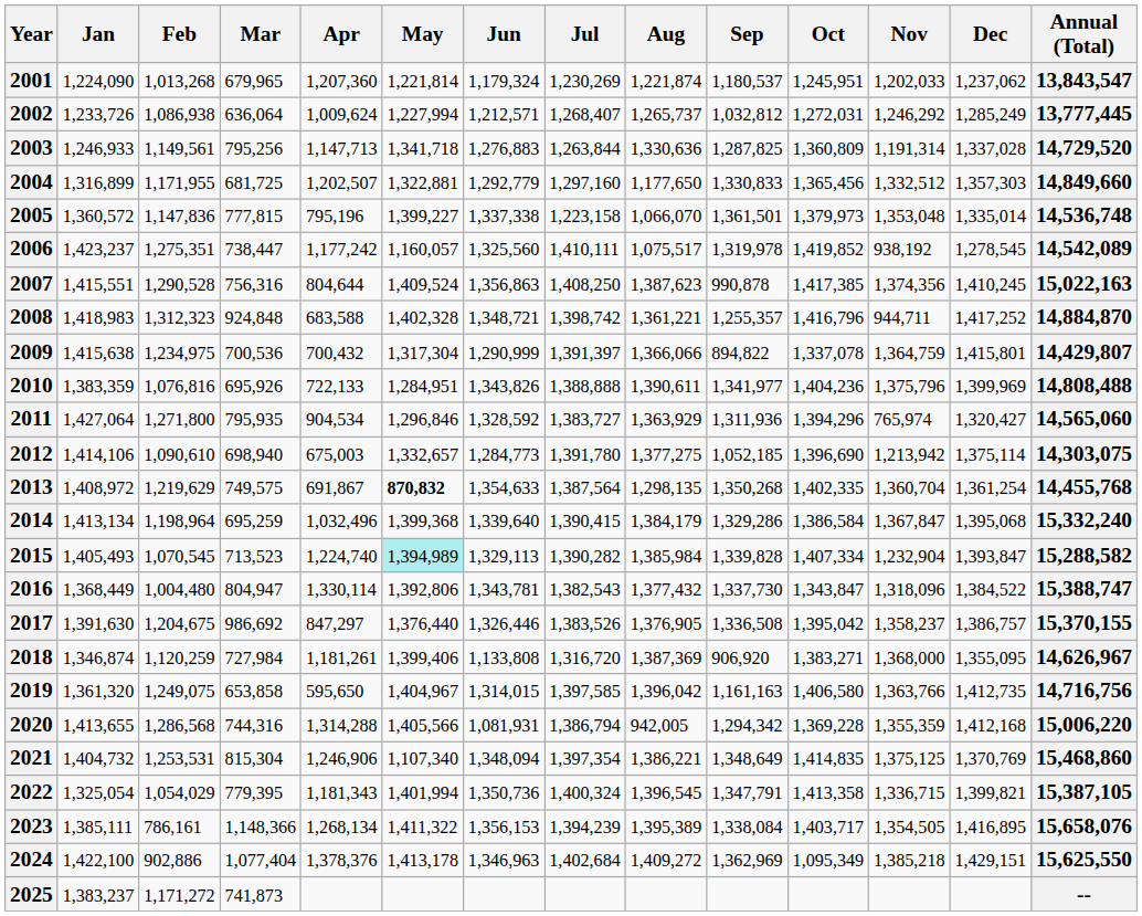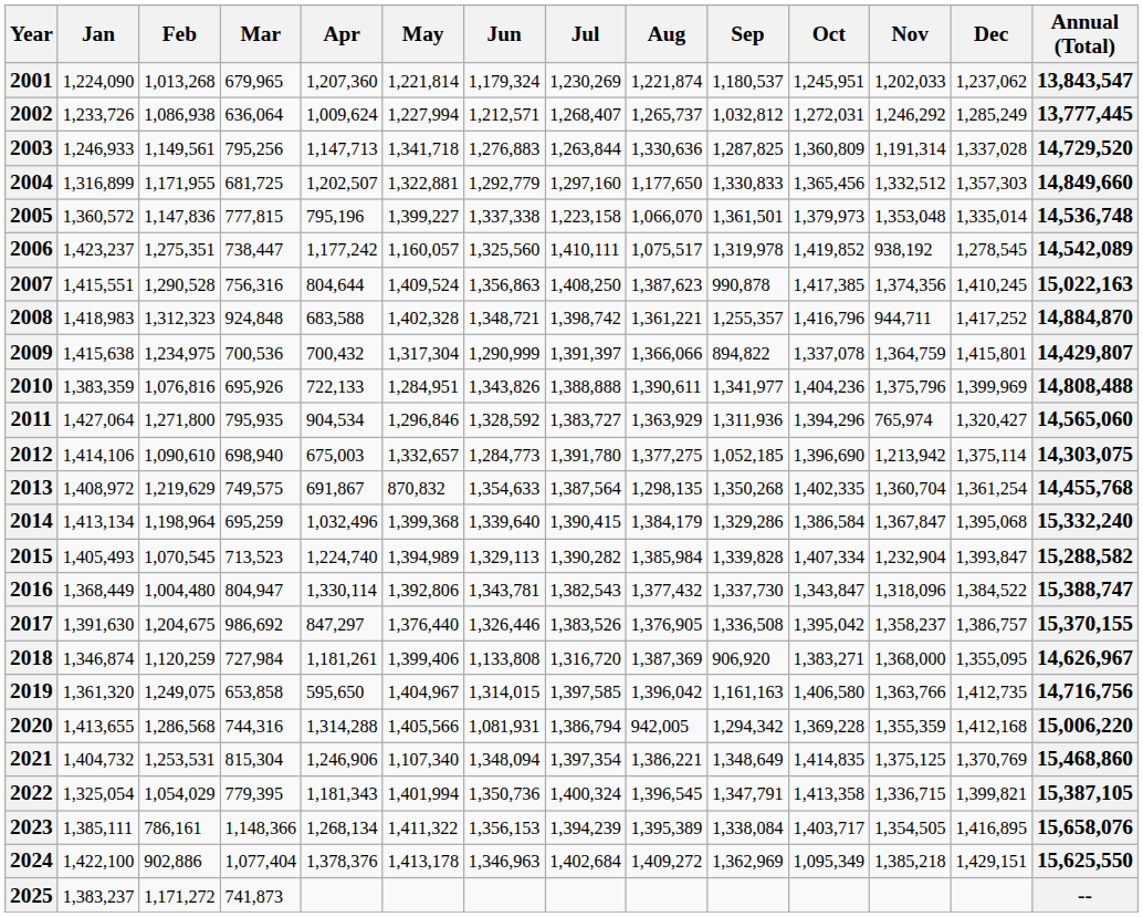2013 | May: bold -> normal
2015 | May: paleturquoise background -> no background
